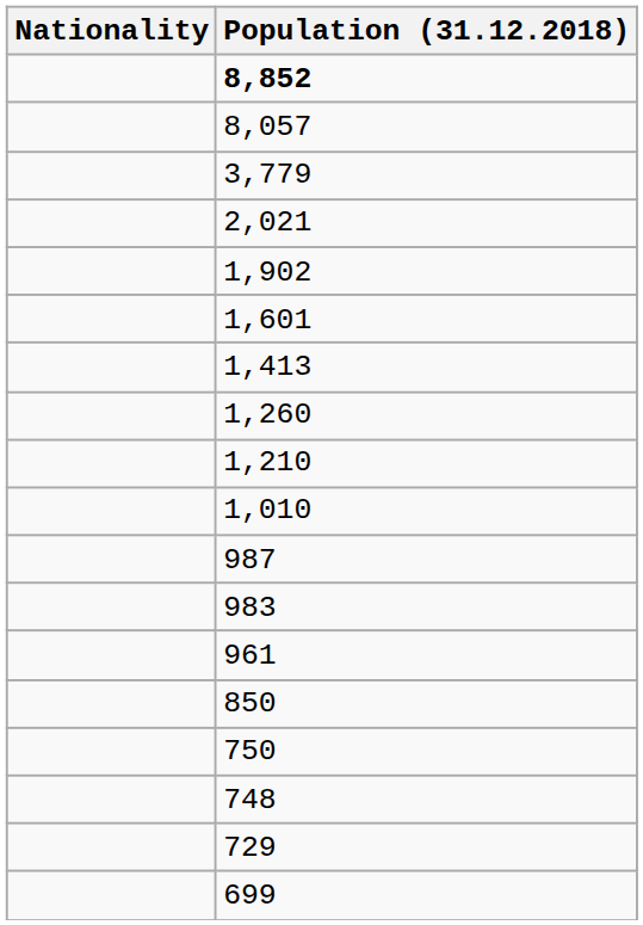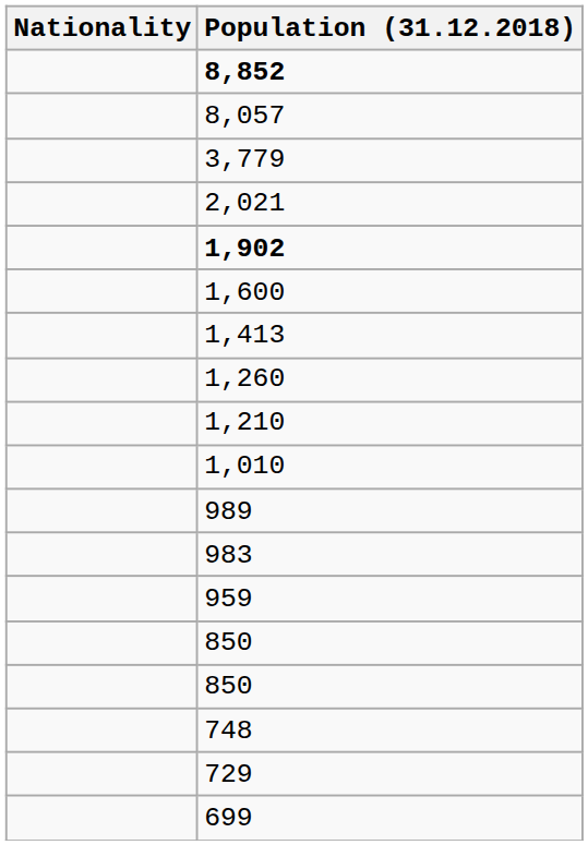row 6 | Population (31.12.2018): normal -> bold
row 7 | Population (31.12.2018): 1,601 -> 1,600
row 12 | Population (31.12.2018): 987 -> 989
row 14 | Population (31.12.2018): 961 -> 959
row 16 | Population (31.12.2018): 750 -> 850
